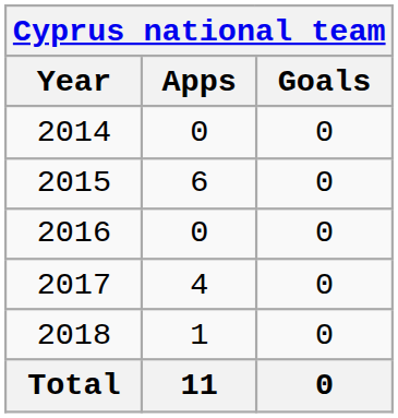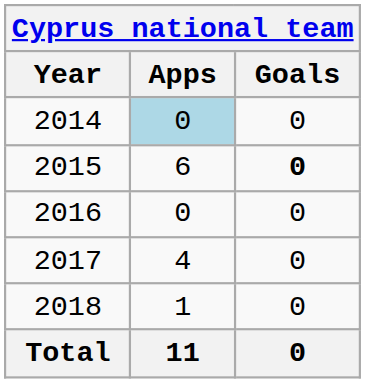2014 | Apps: no background -> lightblue background
2015 | Goals: normal -> bold
